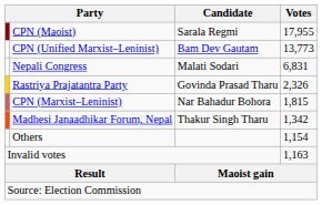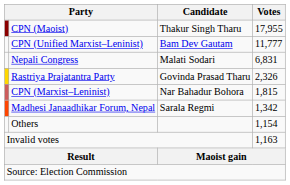CPN (Maoist) | Candidate: Sarala Regmi -> Thakur Singh Tharu
CPN (Unified Marxist–Leninist) | Votes: 13,773 -> 11,777
Madhesi Janaadhikar Forum, Nepal | Candidate: Thakur Singh Tharu -> Sarala Regmi
